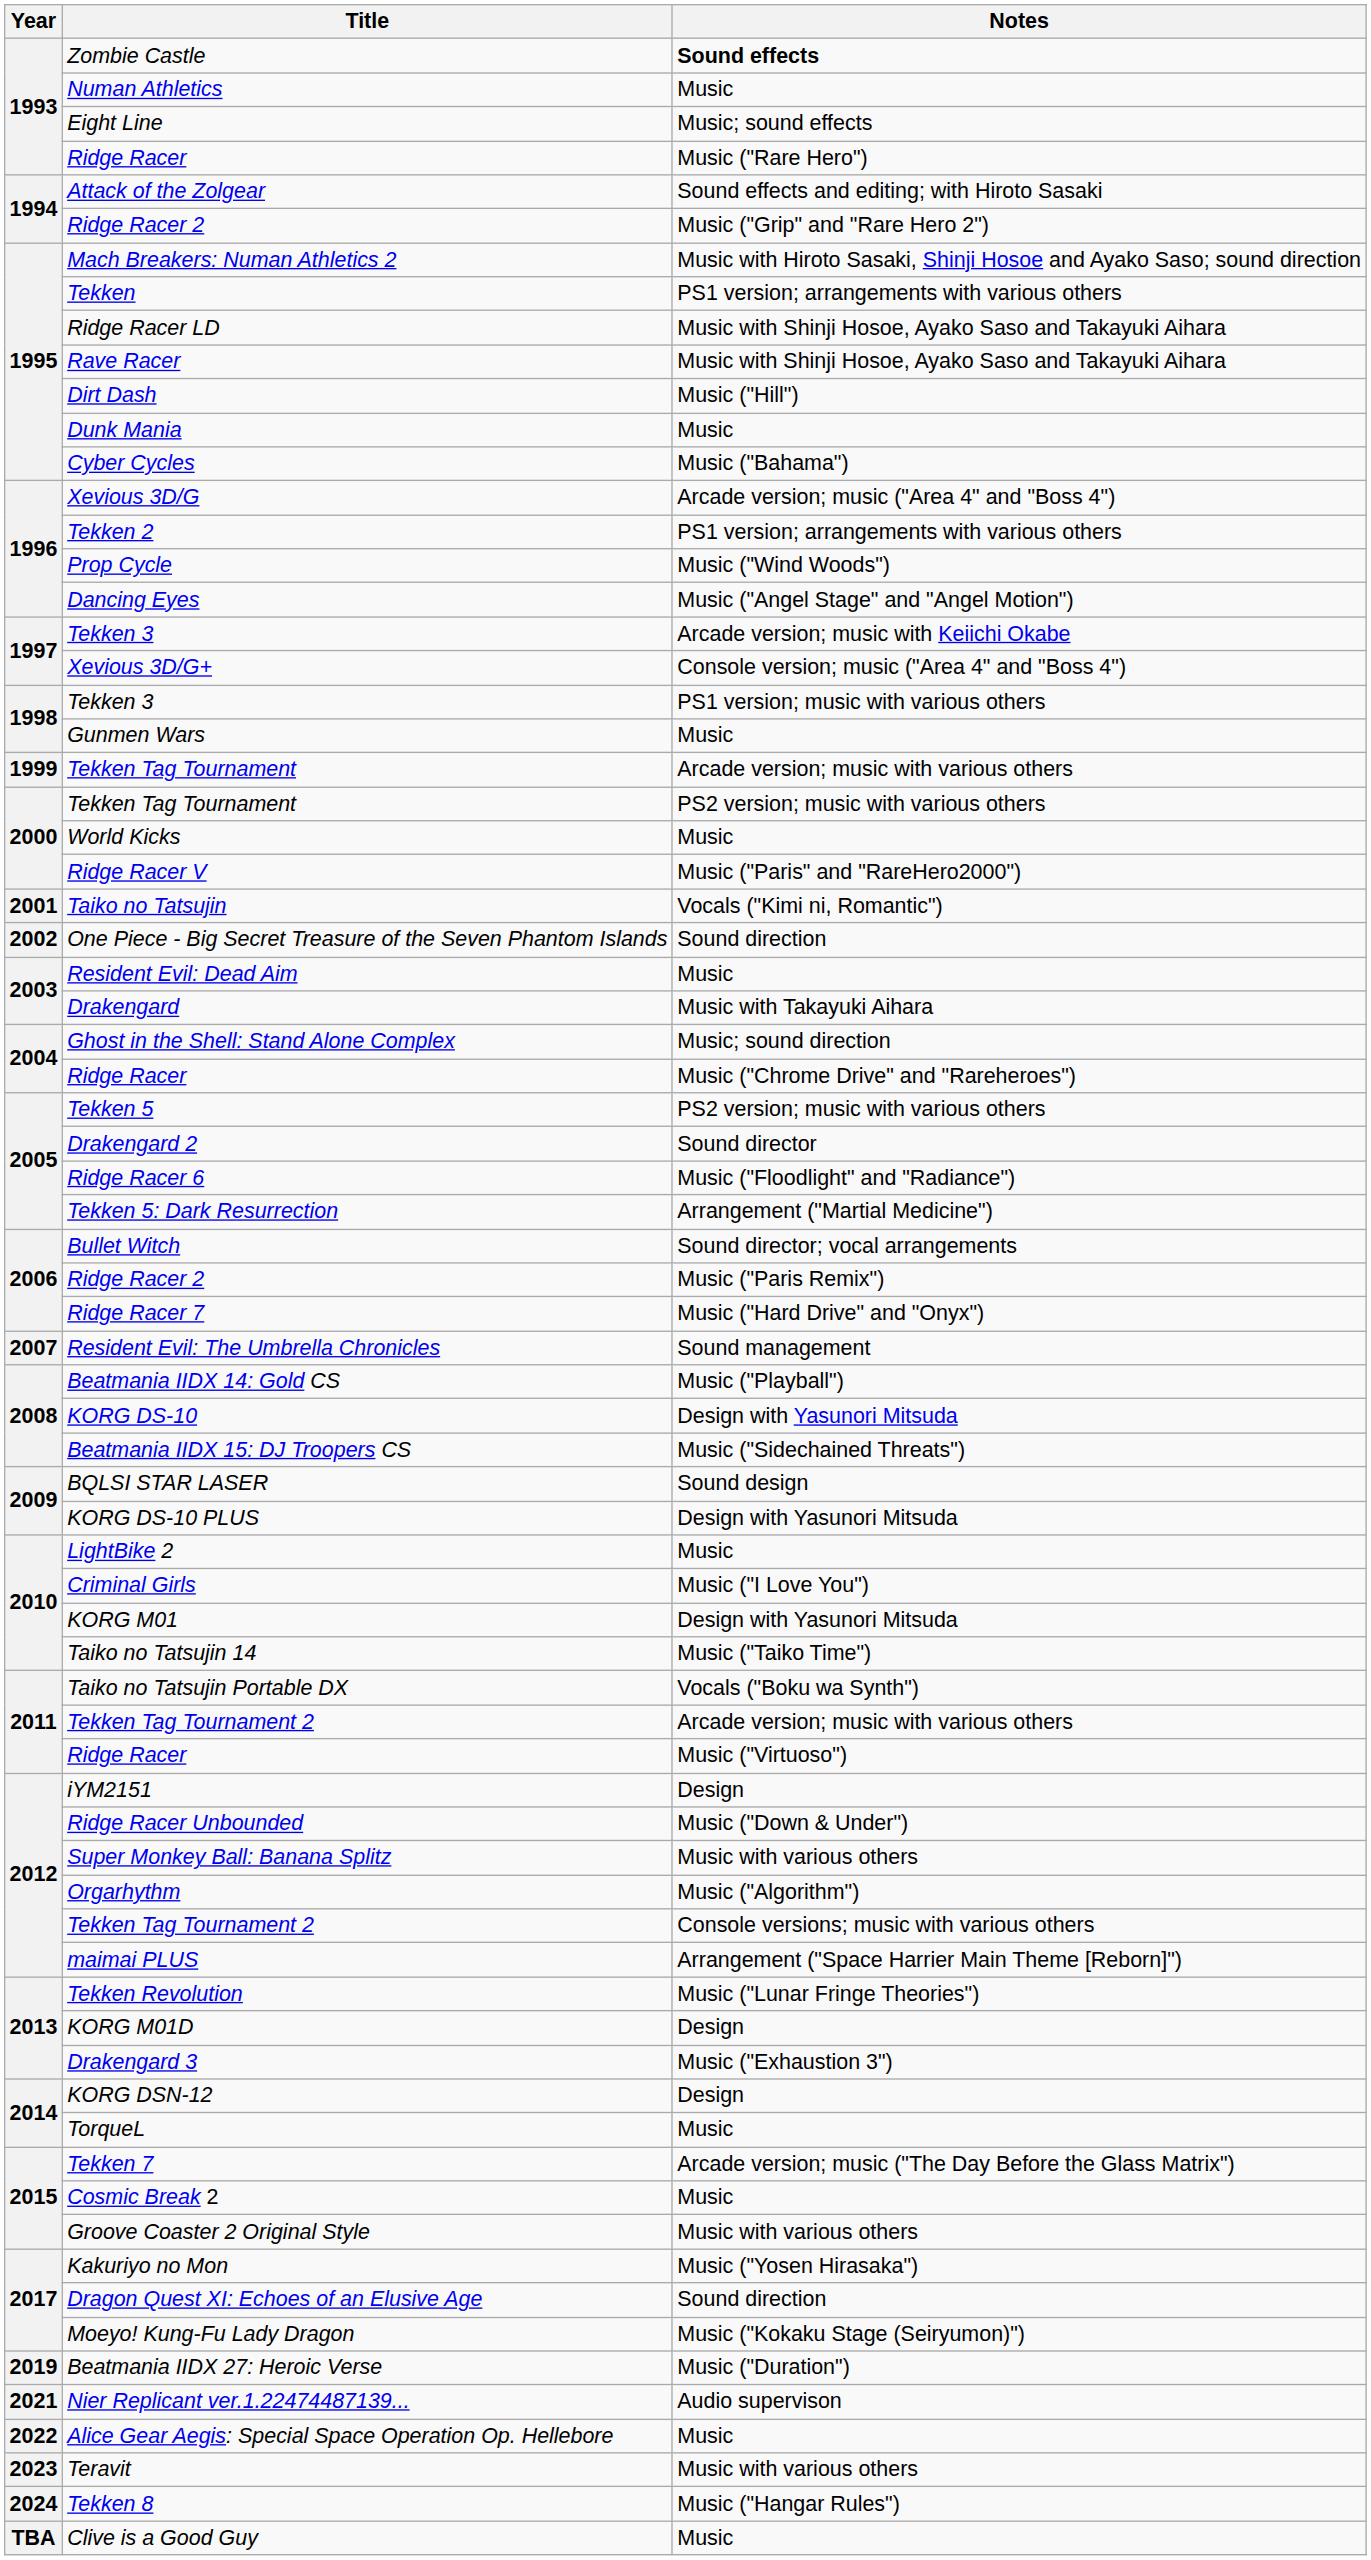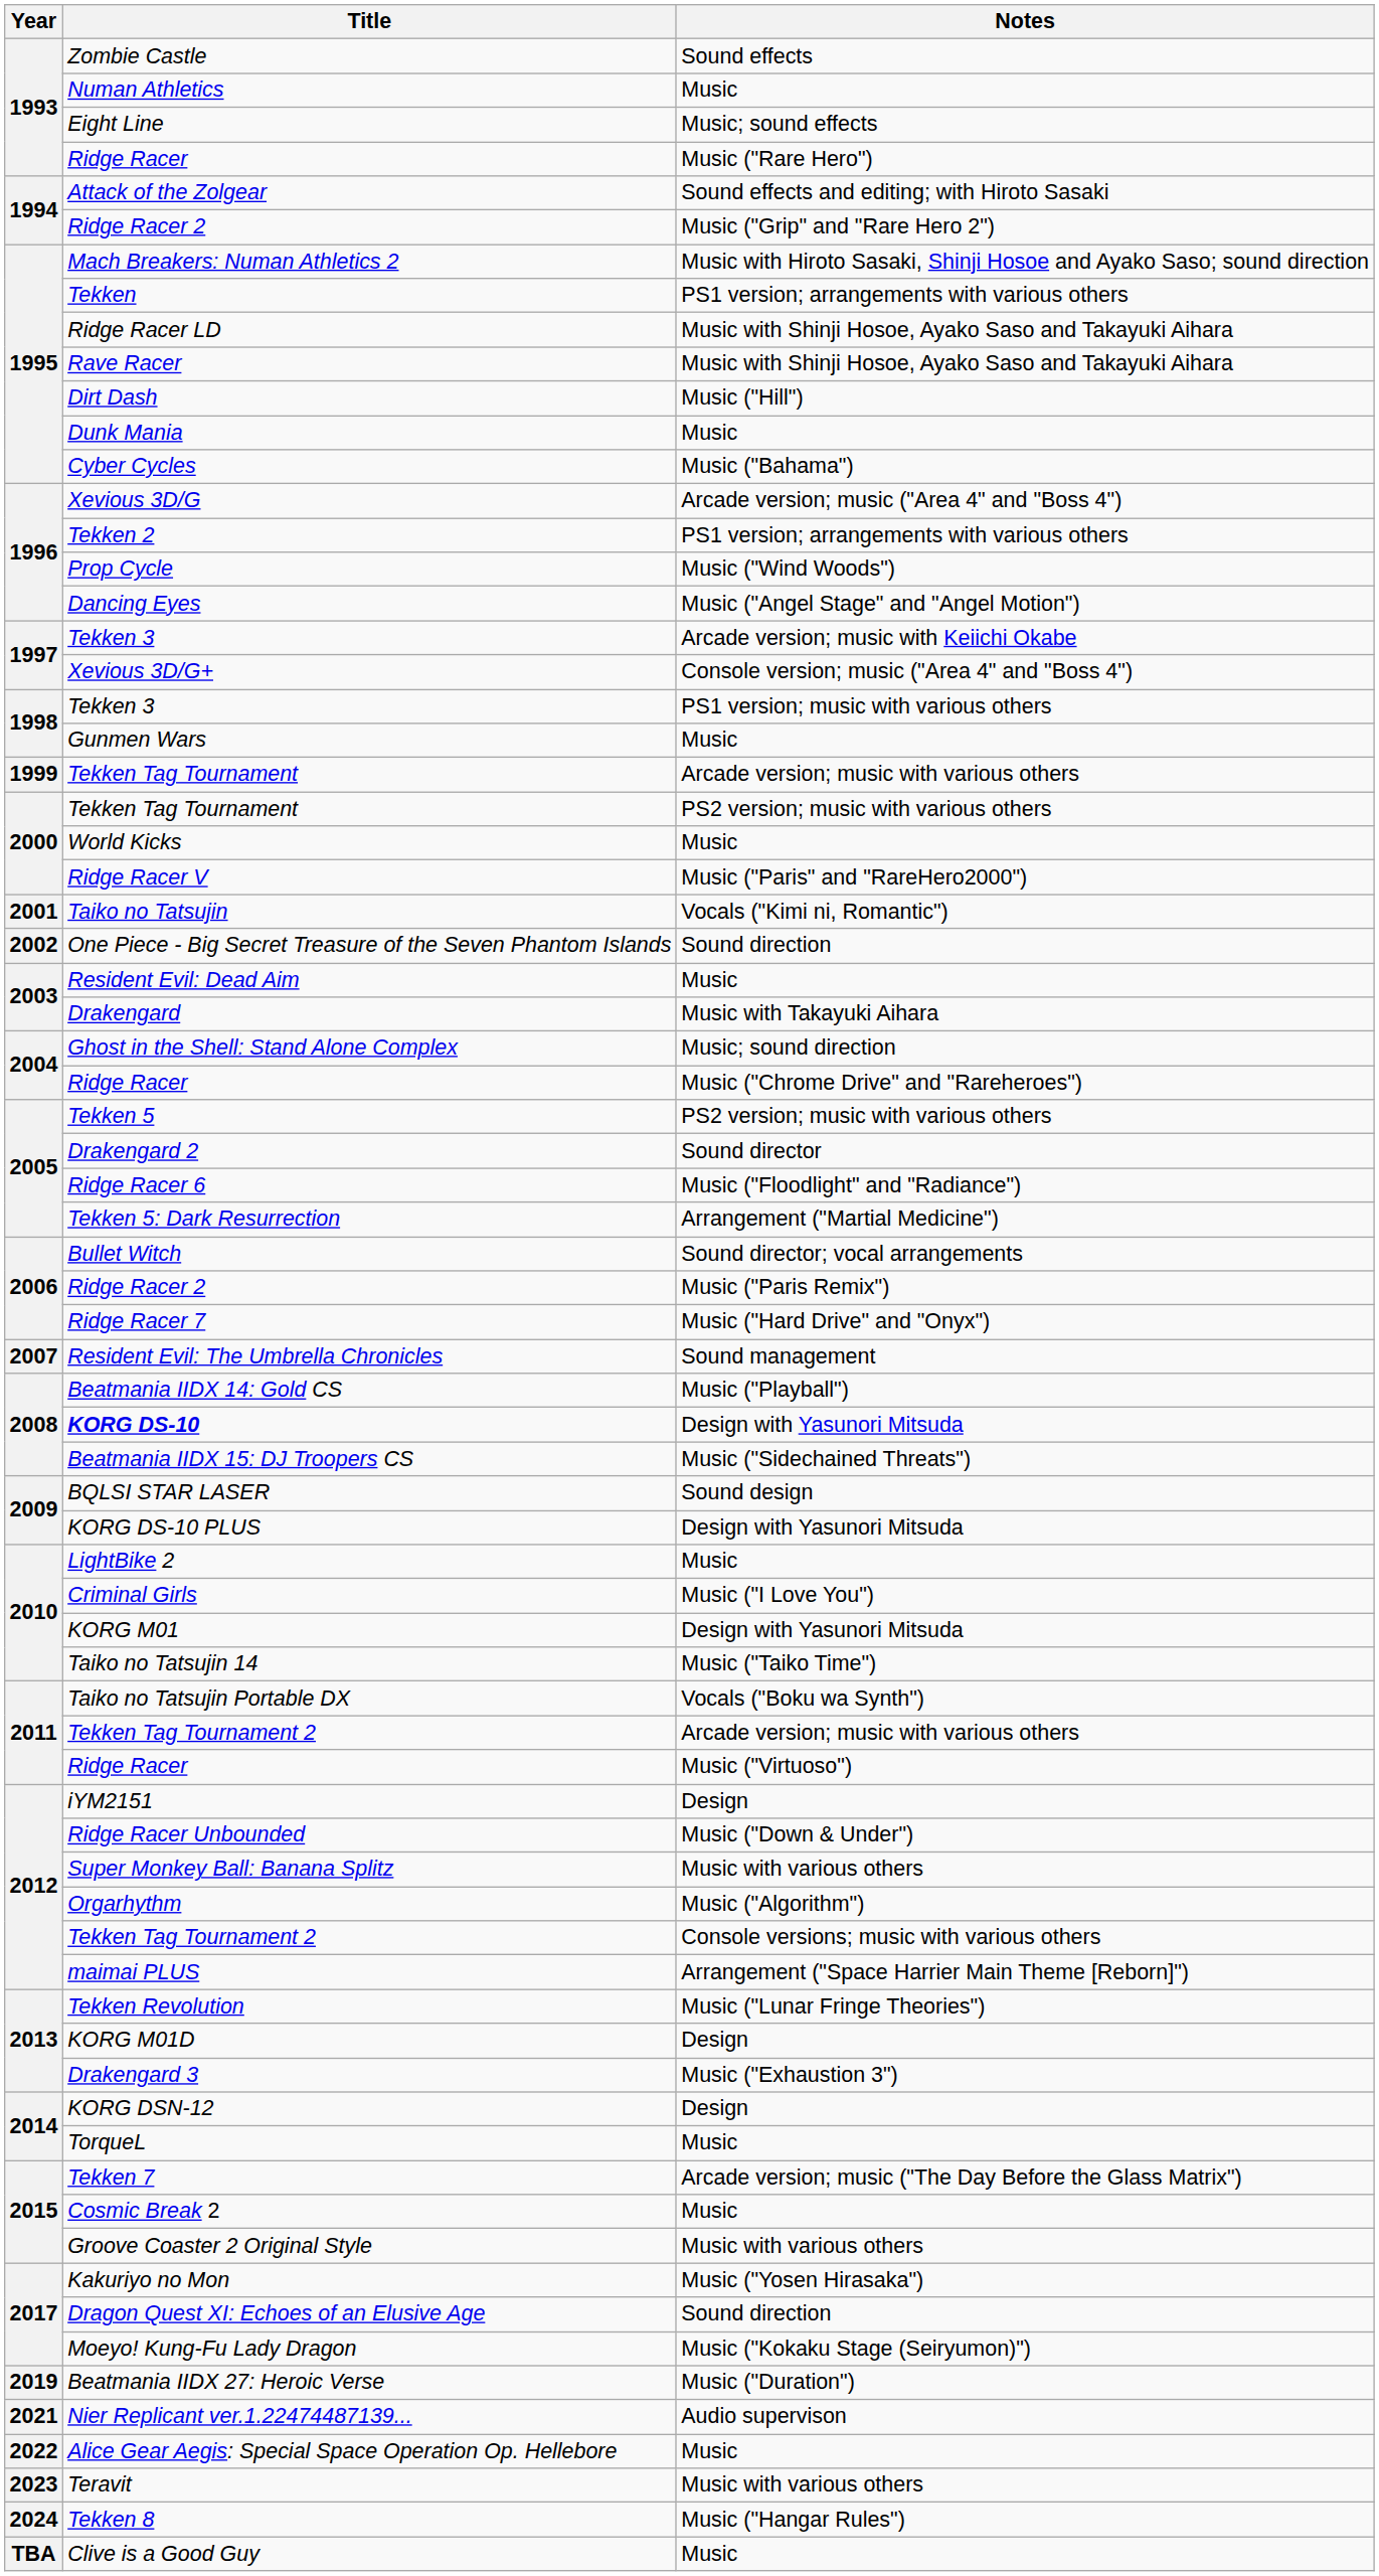Zombie Castle | Notes: bold -> normal
KORG DS-10 | Title: normal -> bold
